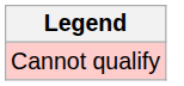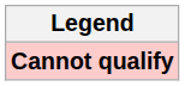row 2 | column 1: normal -> bold
